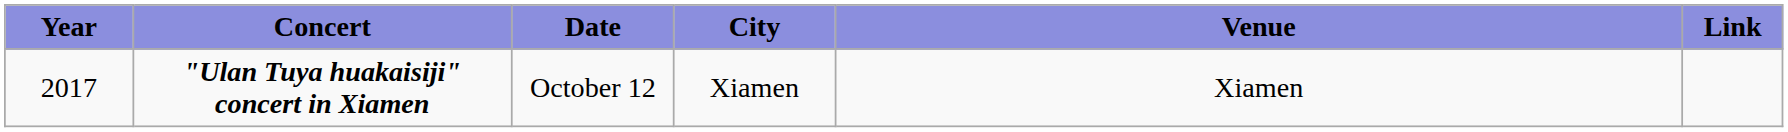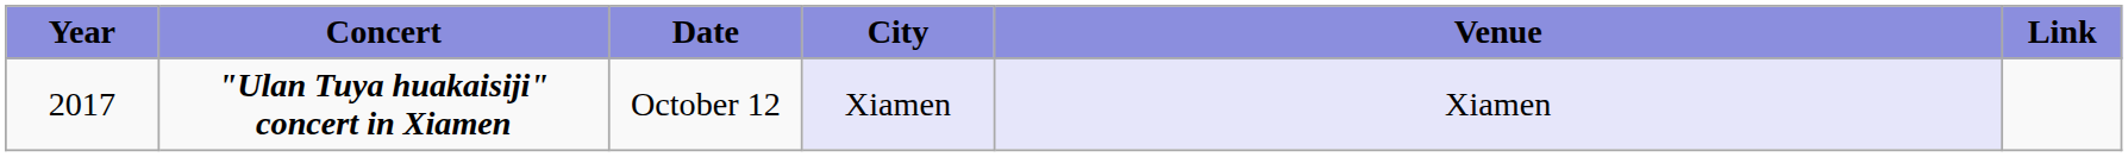"Ulan Tuya huakaisiji" concert in Xiamen | City: no background -> lavender background
"Ulan Tuya huakaisiji" concert in Xiamen | Venue: no background -> lavender background
